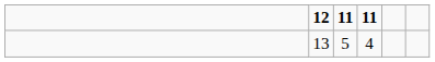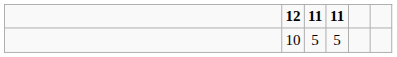row 2 | 12: 13 -> 10
row 2 | column 4: 4 -> 5
